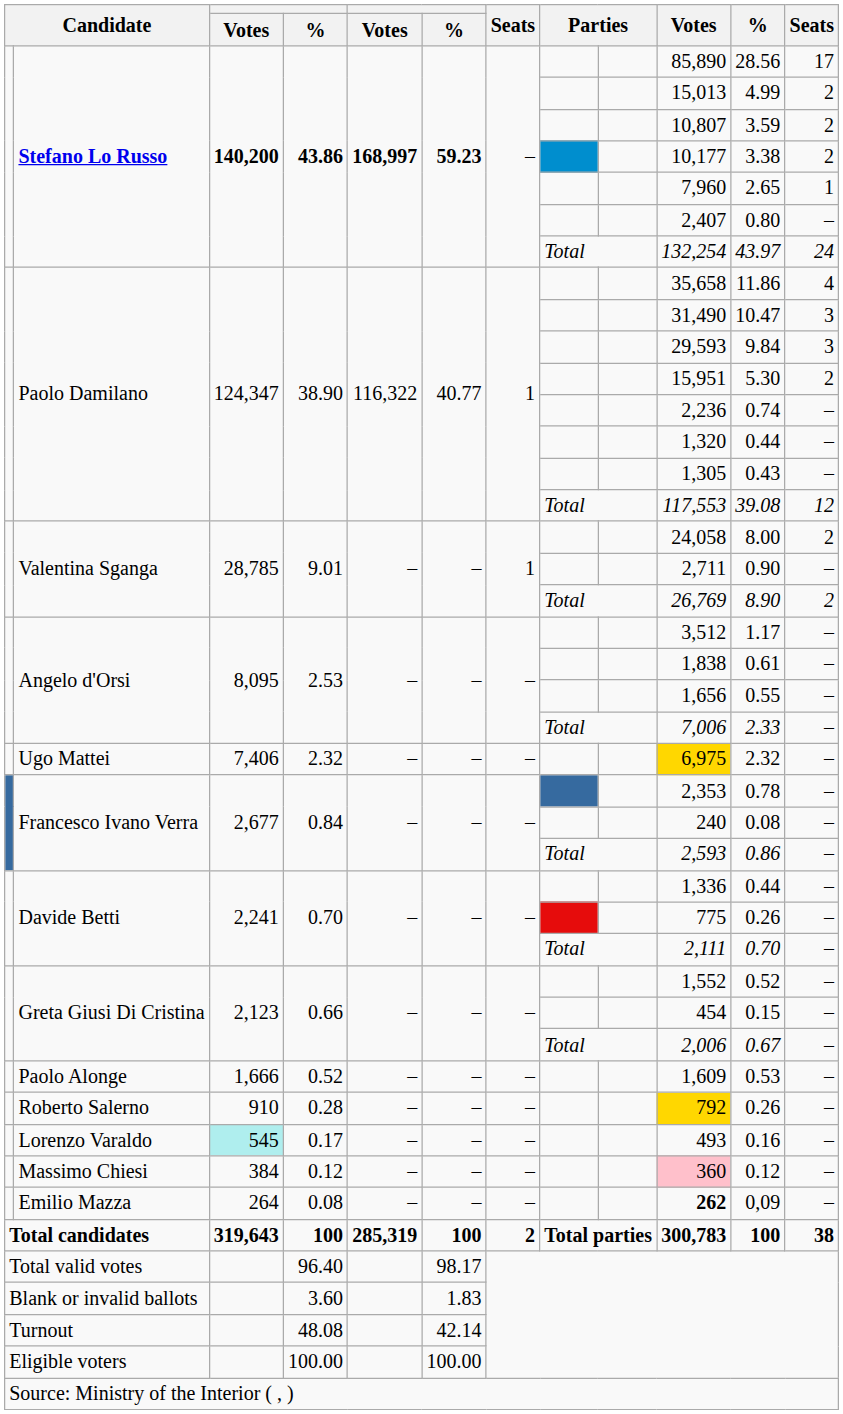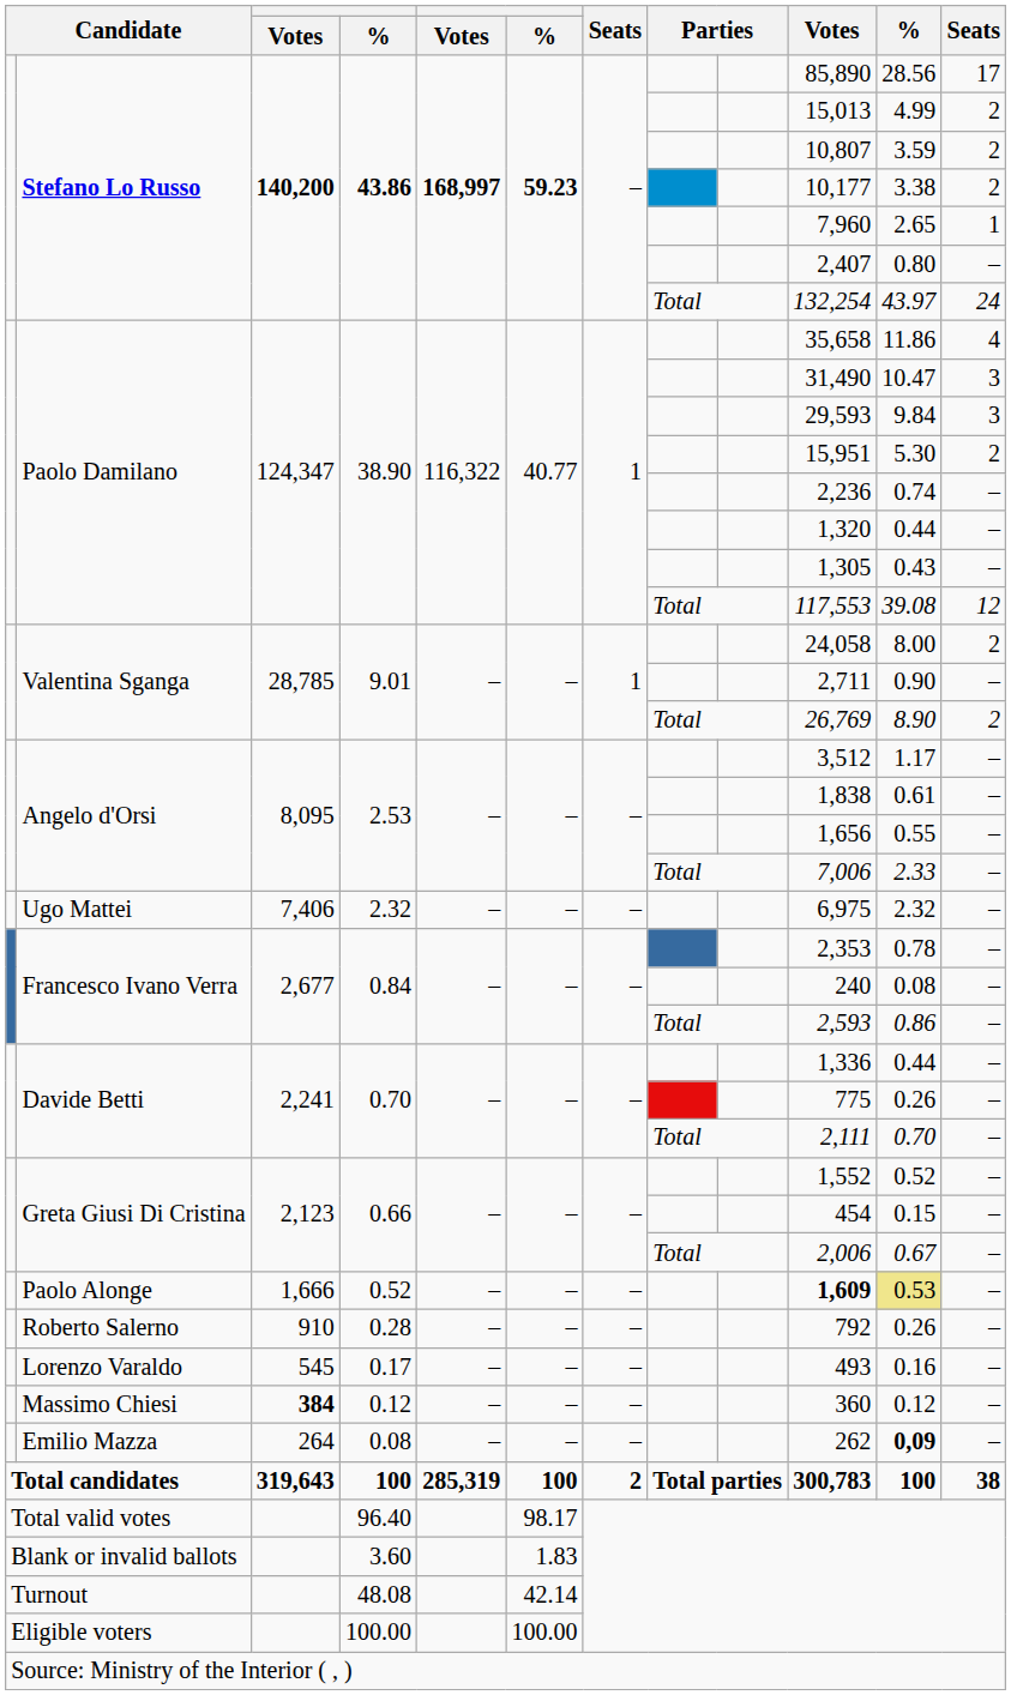Ugo Mattei | column 10: gold background -> no background
Paolo Alonge | column 10: normal -> bold
Paolo Alonge | column 11: no background -> khaki background
Roberto Salerno | column 10: gold background -> no background
Lorenzo Varaldo | column 3: paleturquoise background -> no background
Massimo Chiesi | column 3: normal -> bold
Massimo Chiesi | column 10: pink background -> no background
Emilio Mazza | column 10: bold -> normal
Emilio Mazza | column 11: normal -> bold
